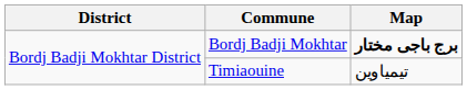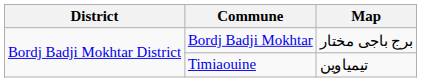Bordj Badji Mokhtar | Map: bold -> normal
